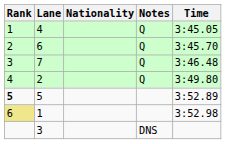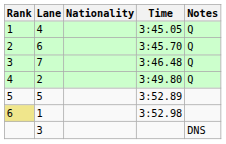columns swapped: Time <-> Notes
row 6 | Rank: bold -> normal
